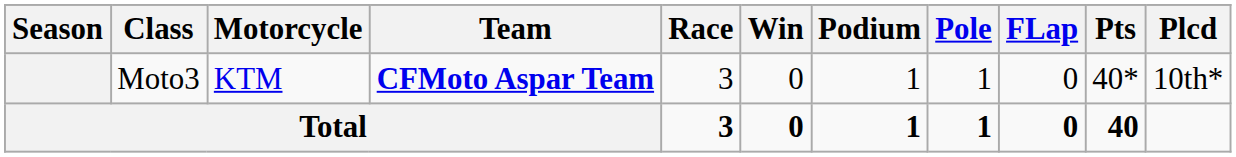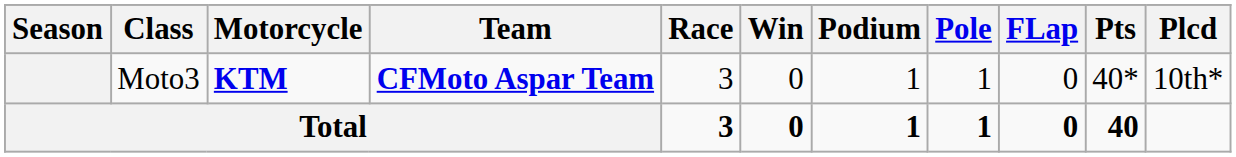row 2 | Motorcycle: normal -> bold
